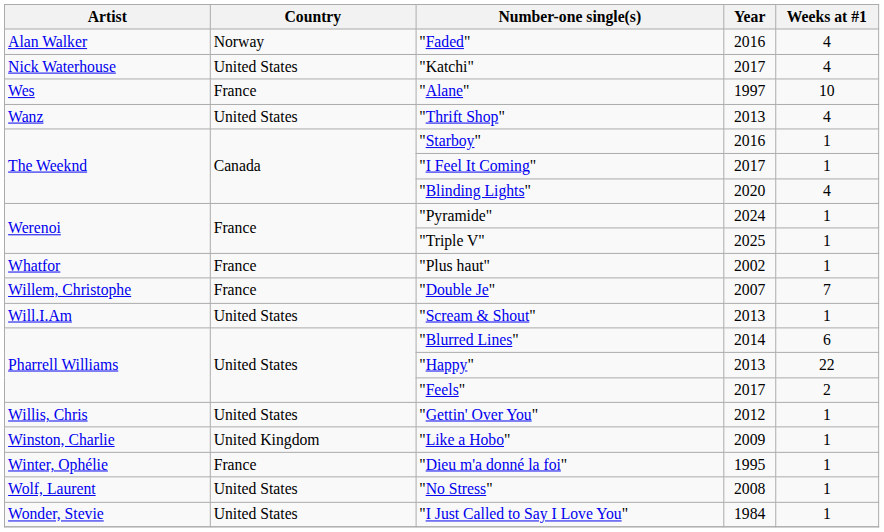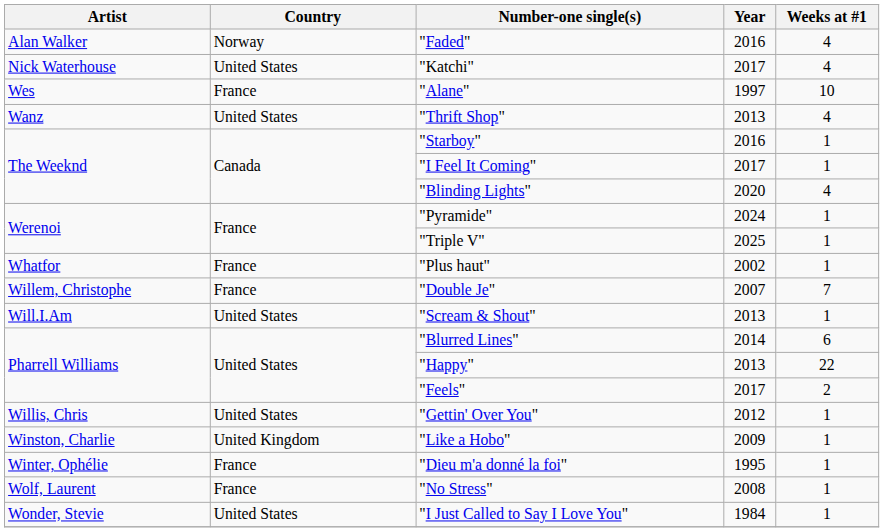"No Stress" | Country: United States -> France
